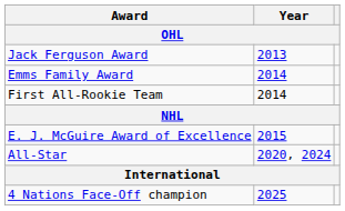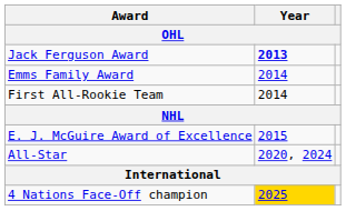Jack Ferguson Award | Year: normal -> bold
4 Nations Face-Off champion | Year: no background -> gold background
